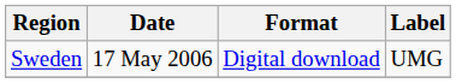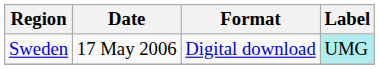Sweden | Label: no background -> paleturquoise background
